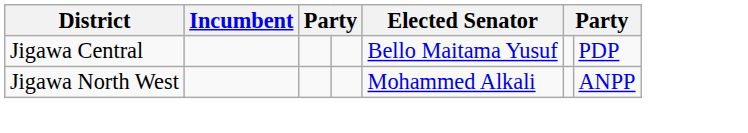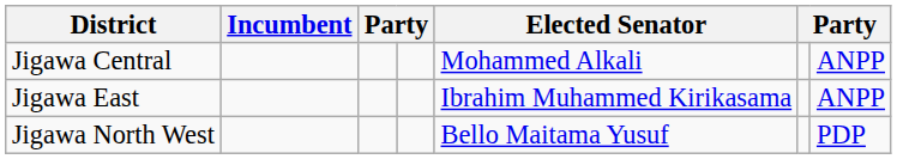Jigawa Central | Elected Senator: Bello Maitama Yusuf -> Mohammed Alkali
Jigawa Central | column 7: PDP -> ANPP
+ row: Jigawa East | Ibrahim Muhammed Kirikasama | ANPP
Jigawa North West | Elected Senator: Mohammed Alkali -> Bello Maitama Yusuf
Jigawa North West | column 7: ANPP -> PDP
